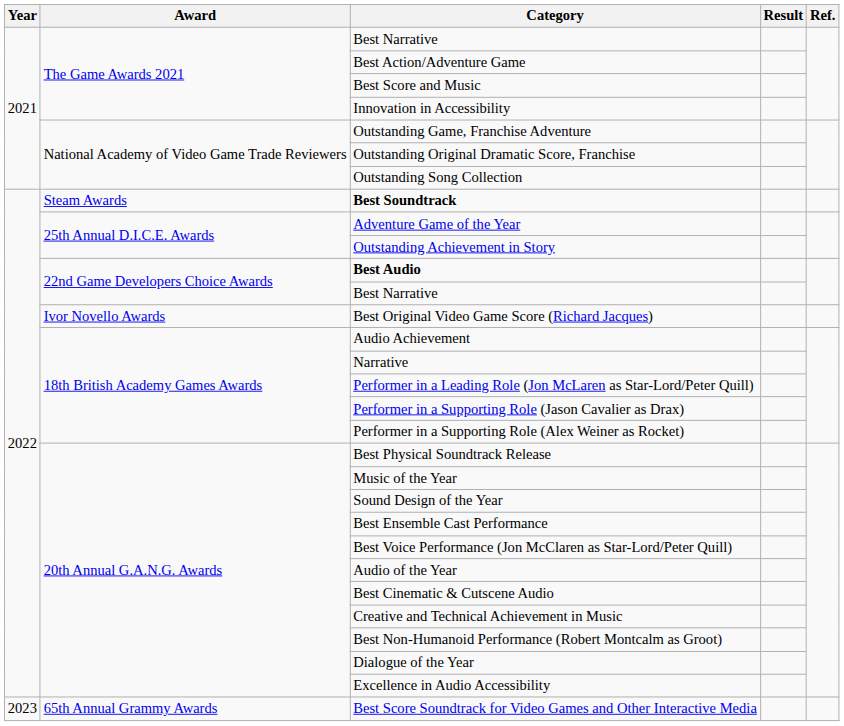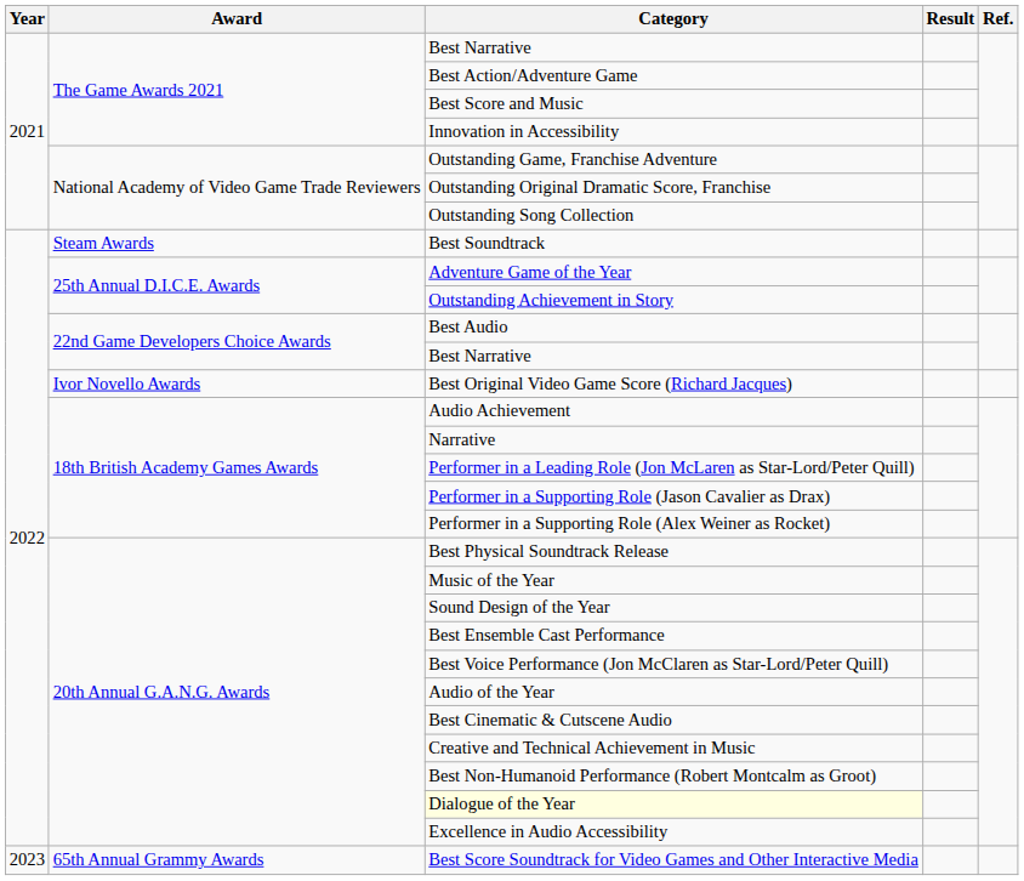Best Soundtrack | Category: bold -> normal
Best Audio | Category: bold -> normal
Dialogue of the Year | Category: no background -> lightyellow background
